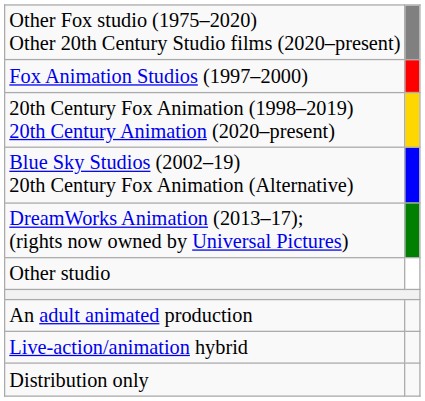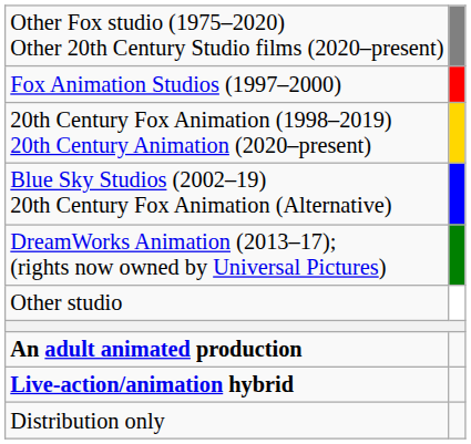An adult animated production | column 1: normal -> bold
Live-action/animation hybrid | column 1: normal -> bold
